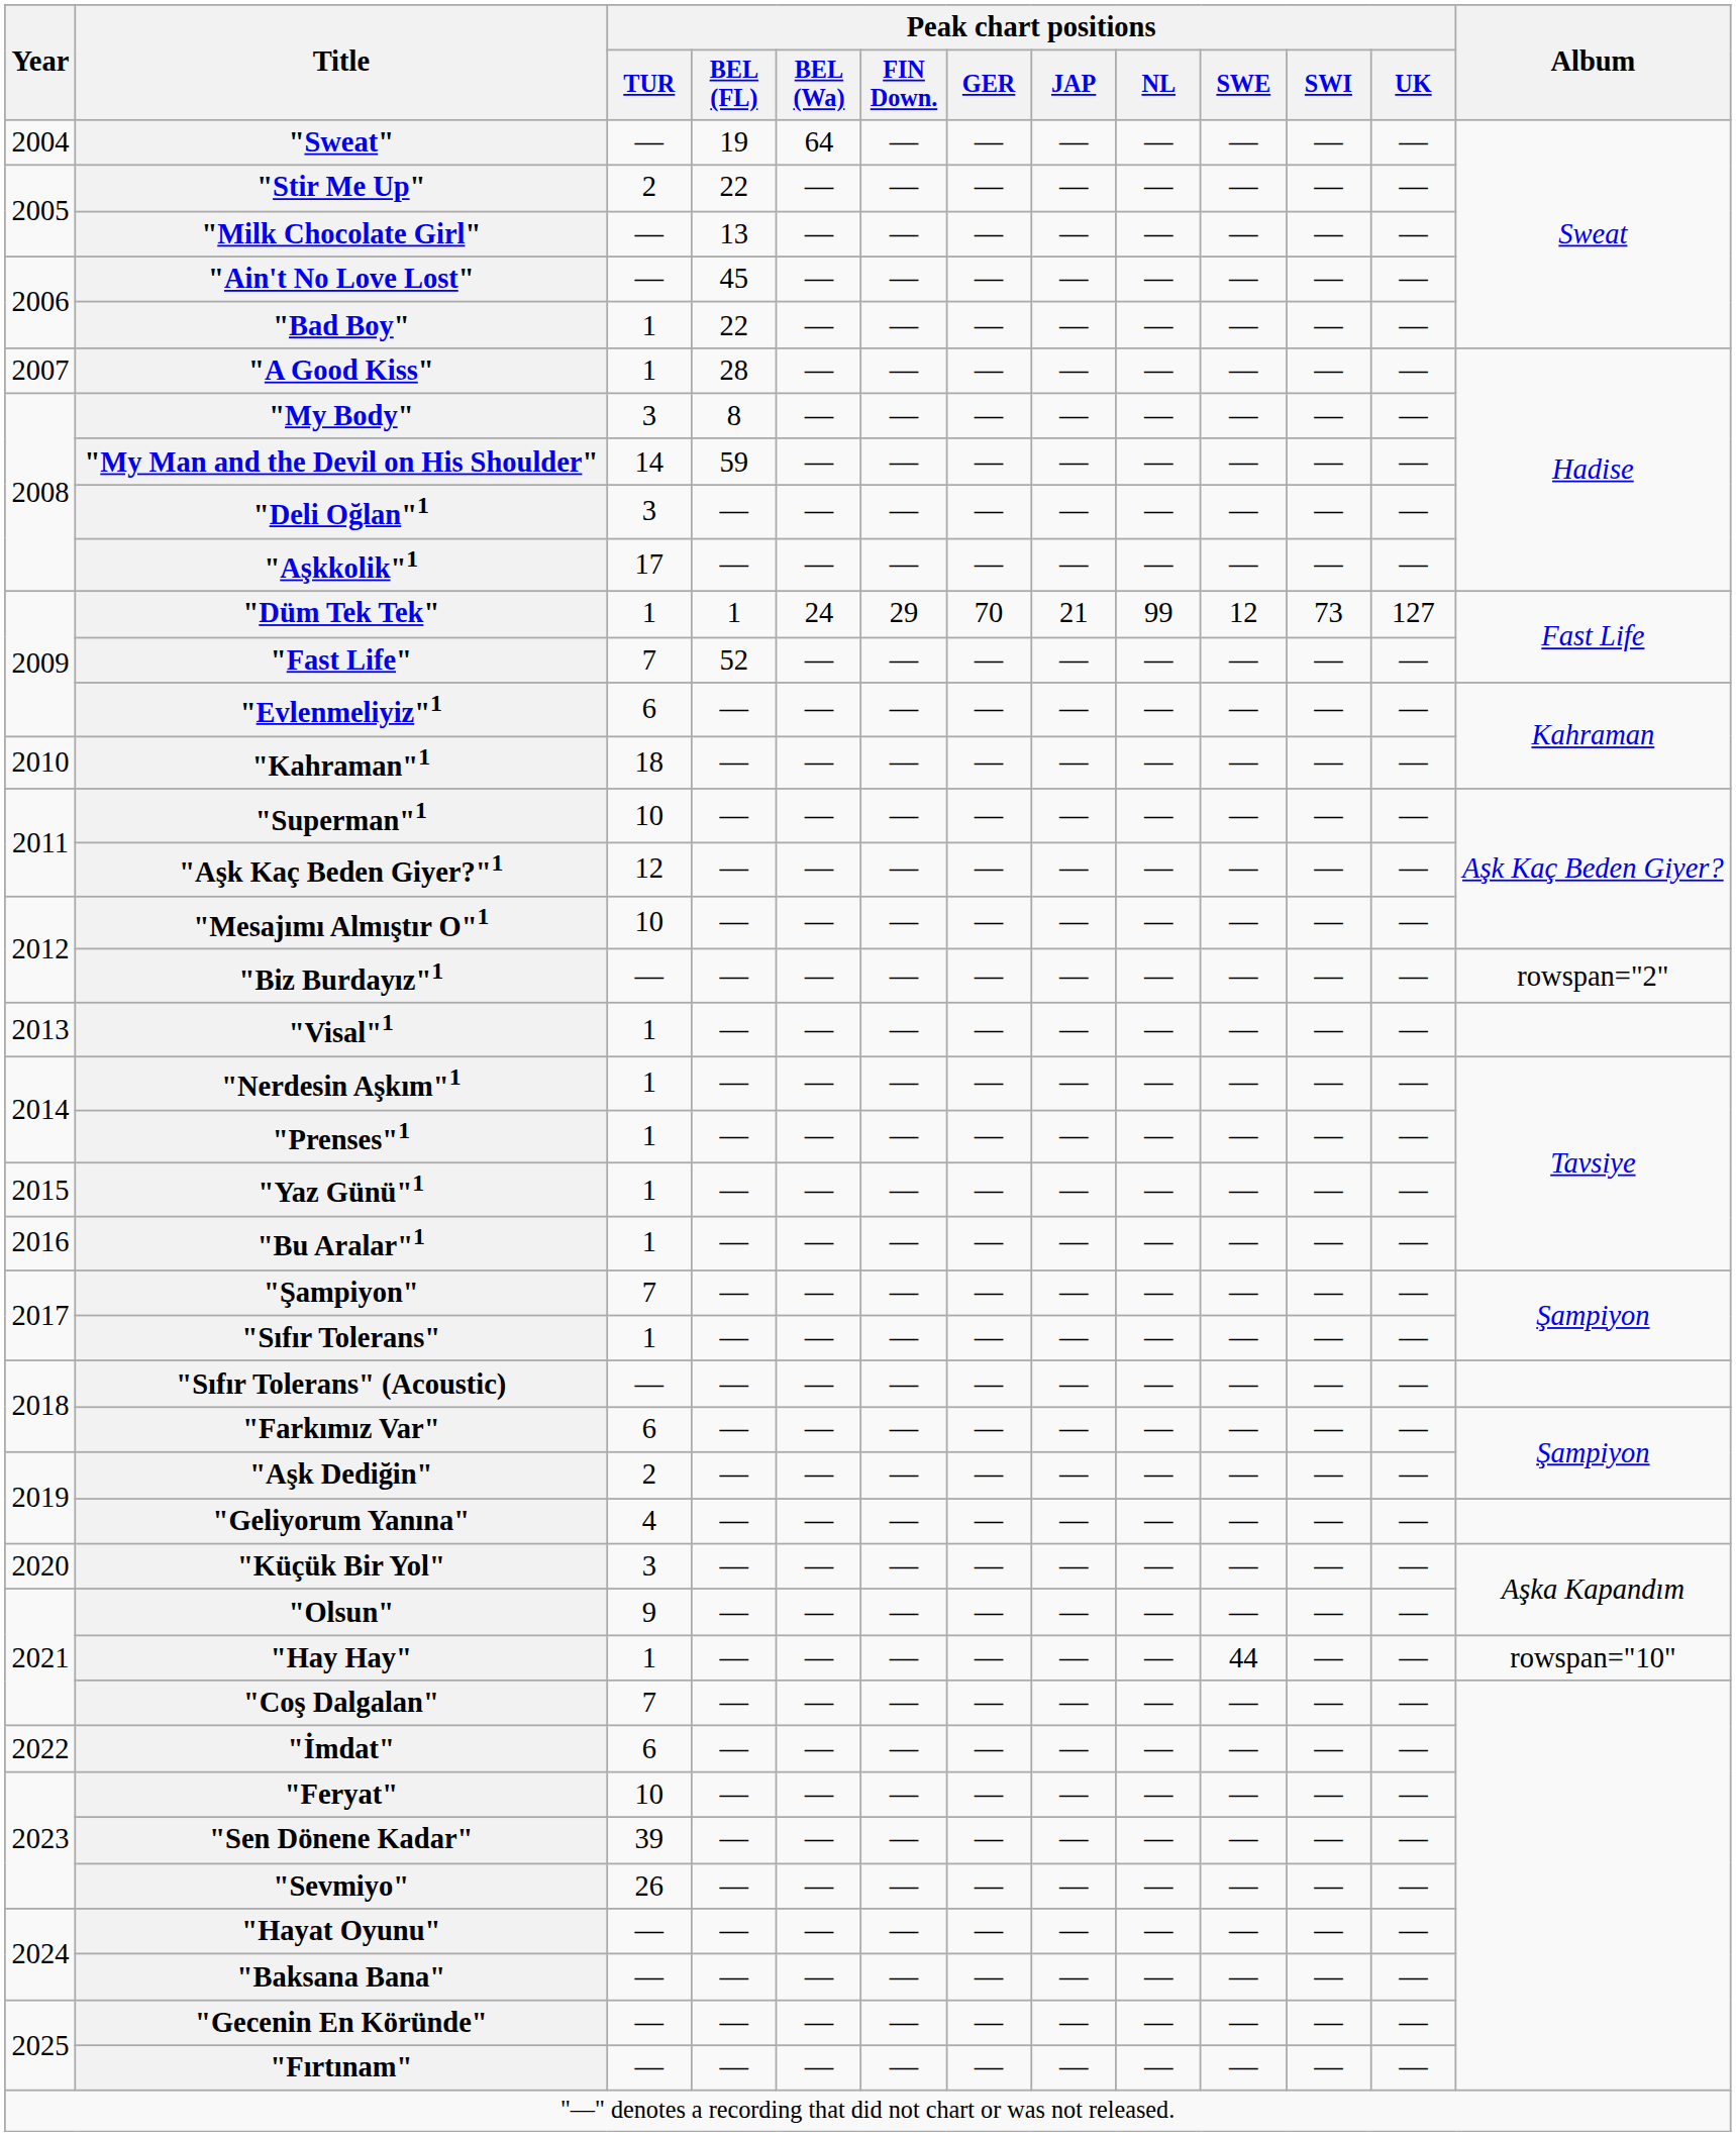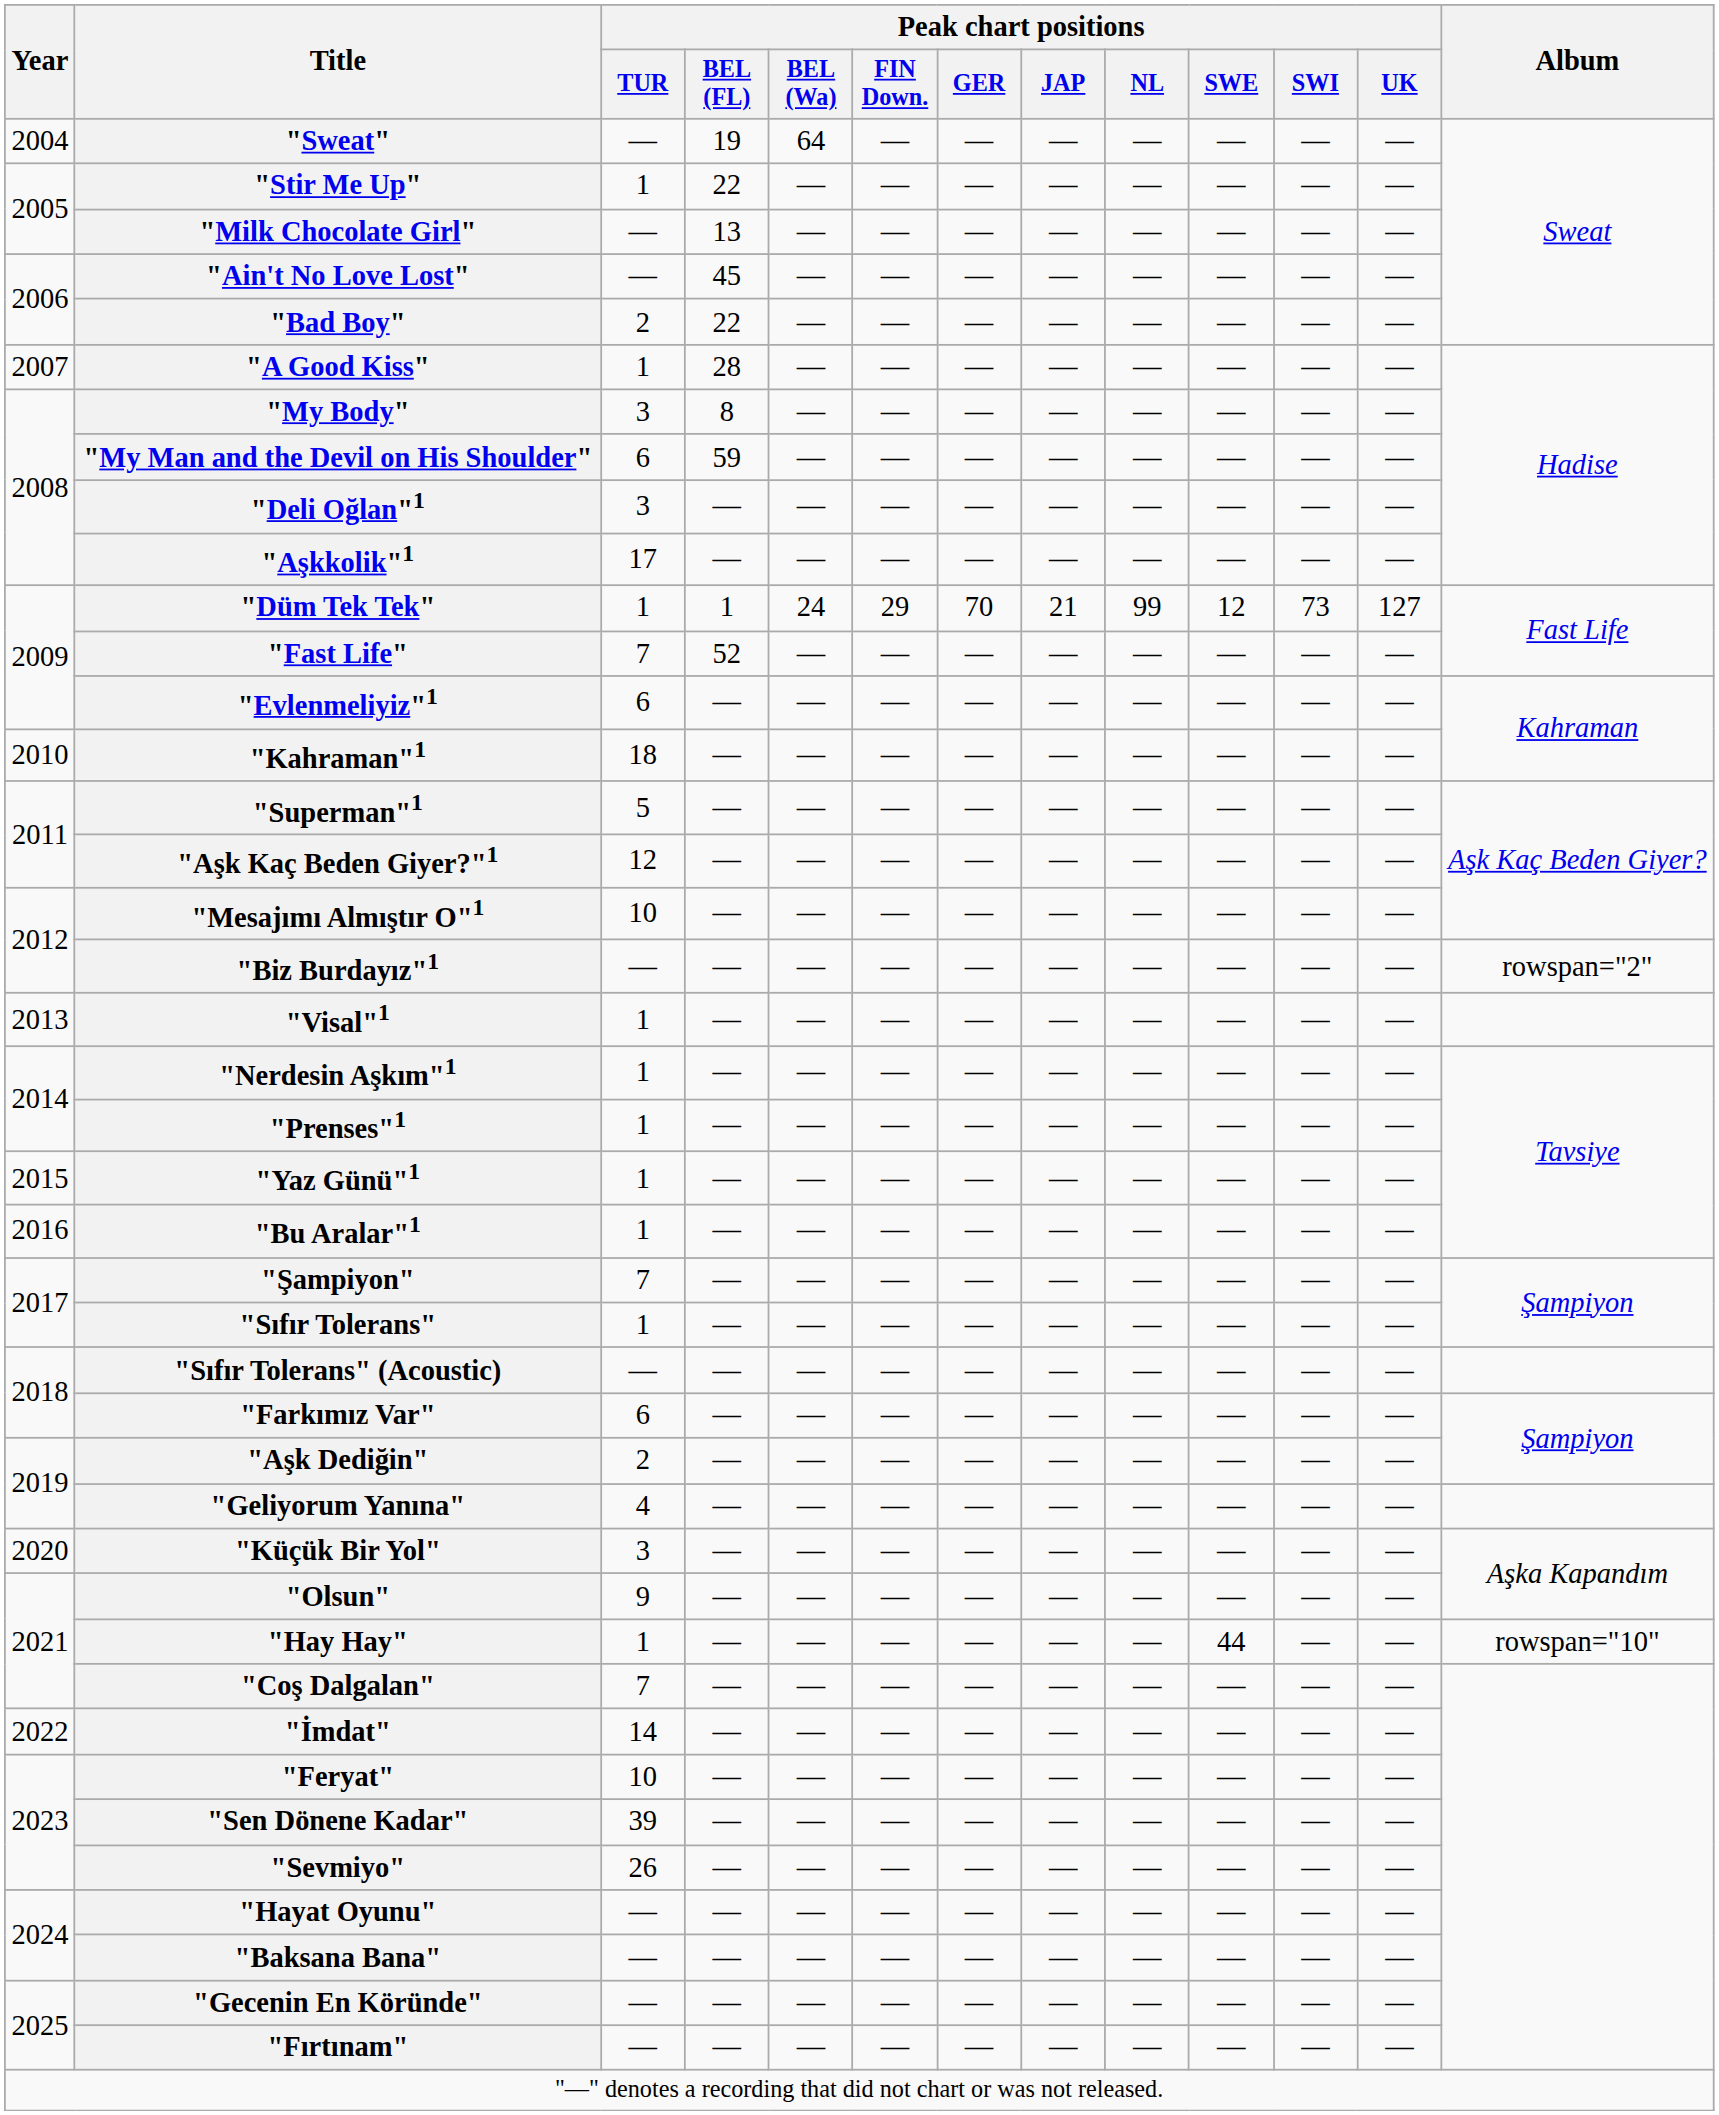"Stir Me Up" | Peak chart positions / TUR: 2 -> 1
"Bad Boy" | Peak chart positions / TUR: 1 -> 2
"My Man and the Devil on His Shoulder" | Peak chart positions / TUR: 14 -> 6
"Superman"1 | Peak chart positions / TUR: 10 -> 5
"İmdat" | Peak chart positions / TUR: 6 -> 14
